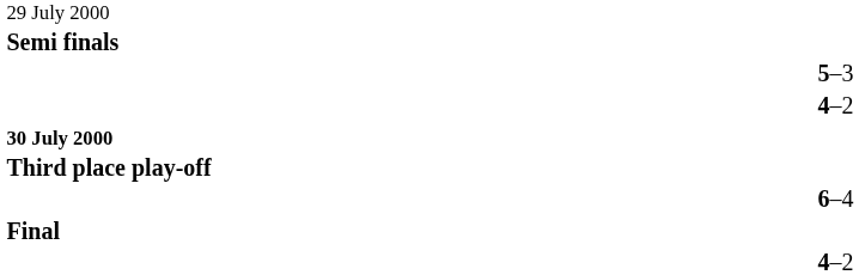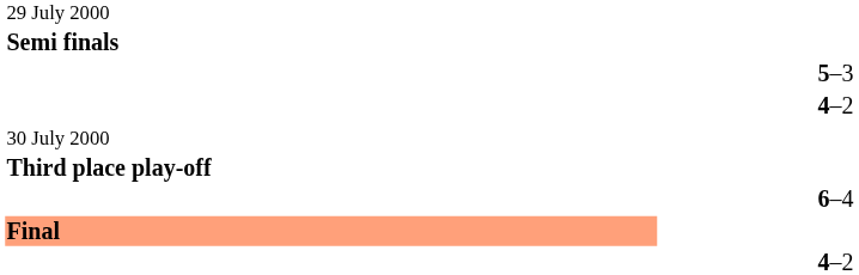30 July 2000 | column 1: bold -> normal
Final | column 1: no background -> lightsalmon background
